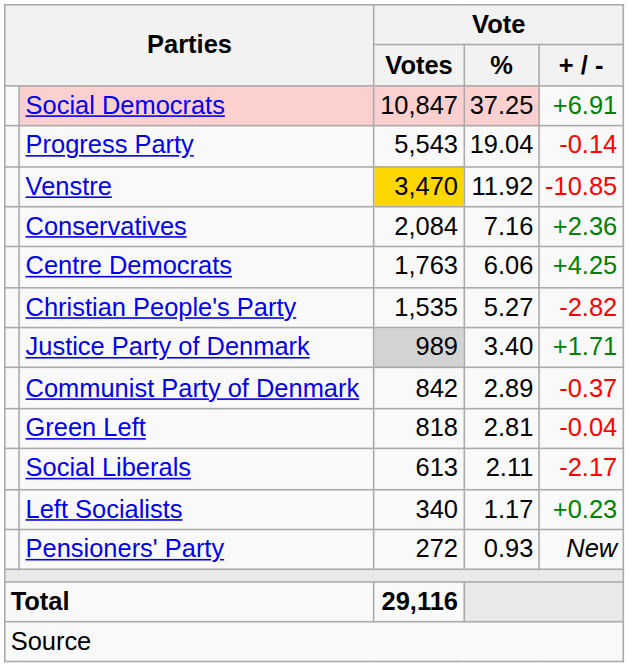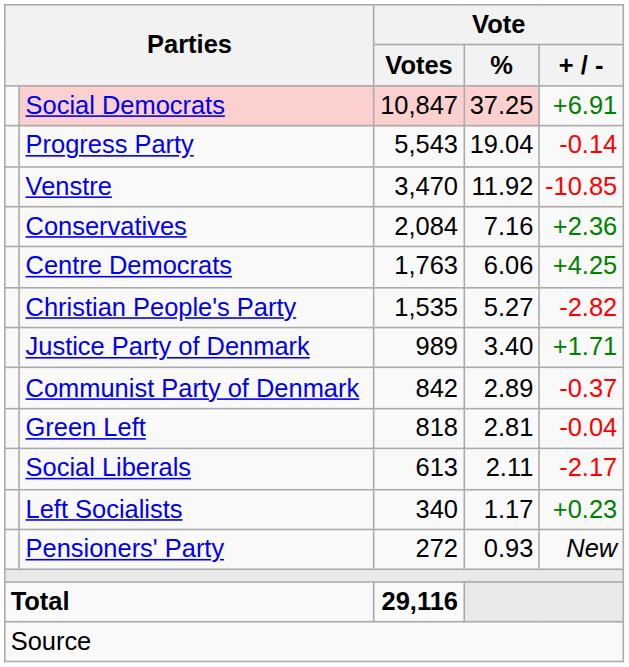Venstre | Vote / Votes: gold background -> no background
Justice Party of Denmark | Vote / Votes: lightgrey background -> no background
